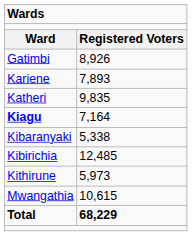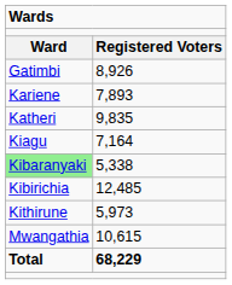row 7 | column 1: bold -> normal
row 8 | column 1: no background -> lightgreen background
